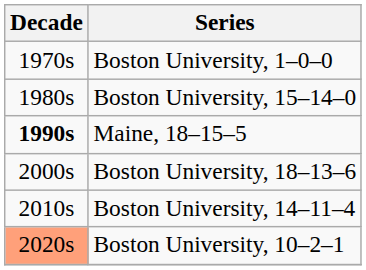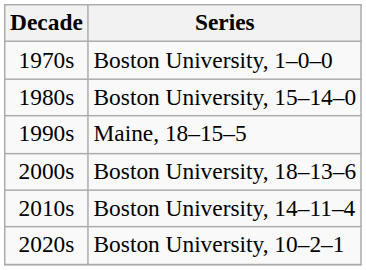Maine, 18–15–5 | Decade: bold -> normal
Boston University, 10–2–1 | Decade: lightsalmon background -> no background
